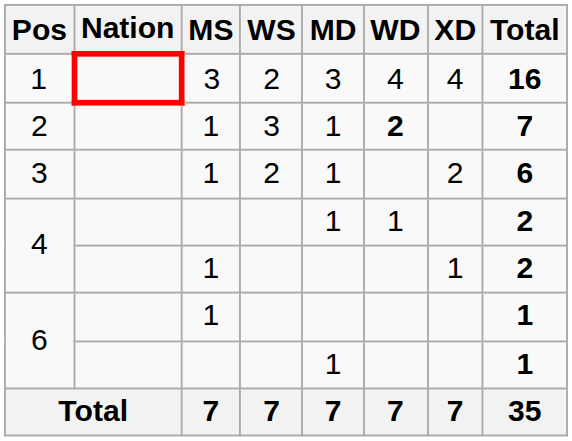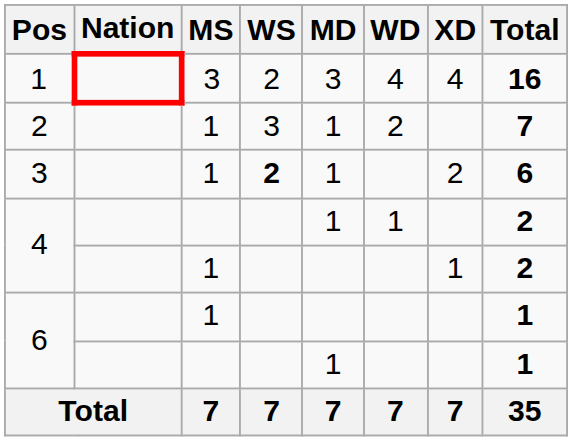row 3 | WD: bold -> normal
row 4 | WS: normal -> bold
